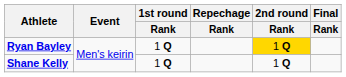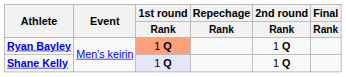Ryan Bayley | 1st round / Rank: no background -> lightsalmon background
Ryan Bayley | 2nd round / Rank: gold background -> no background
Shane Kelly | 1st round / Rank: no background -> lavender background
